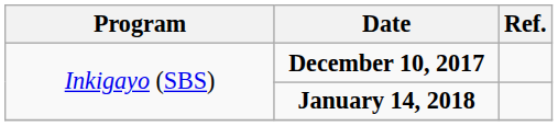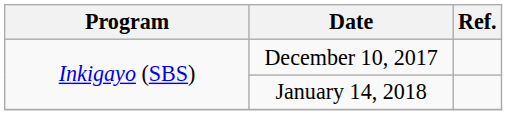December 10, 2017 | Date: bold -> normal
January 14, 2018 | Date: bold -> normal
